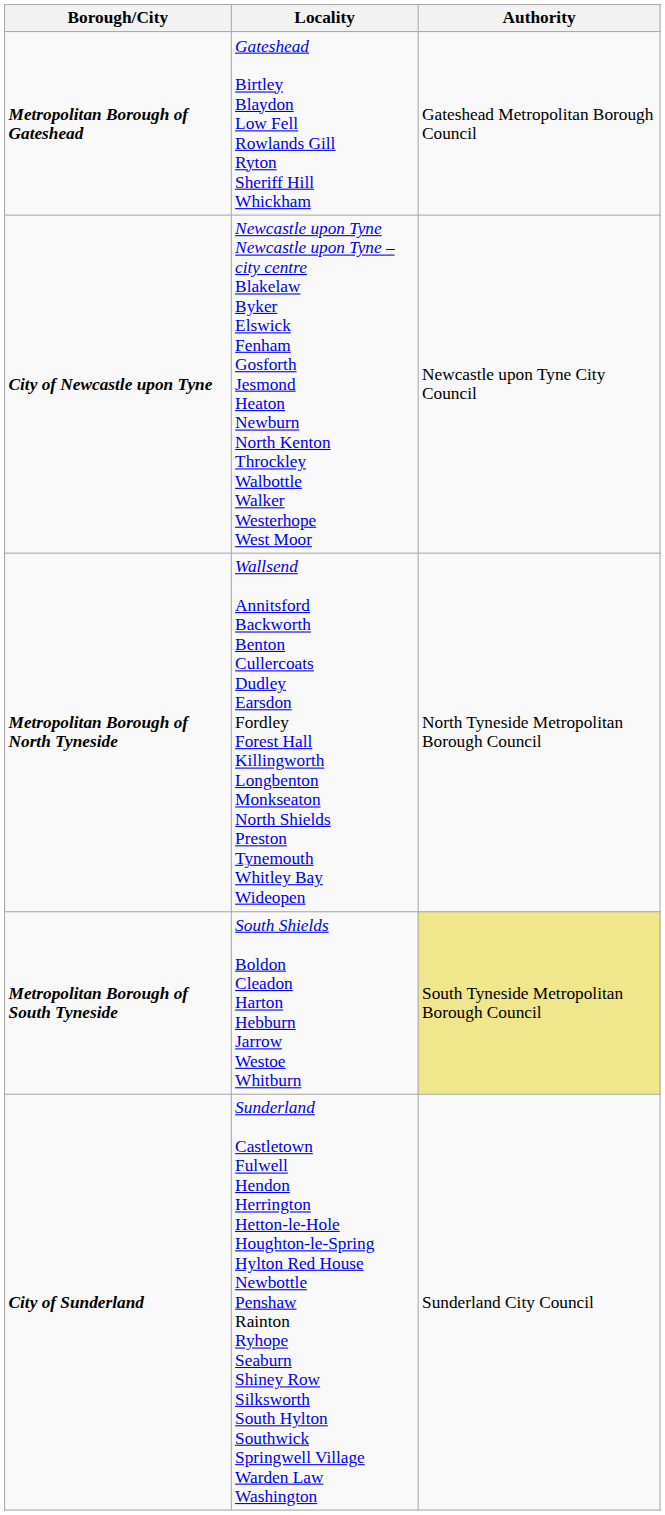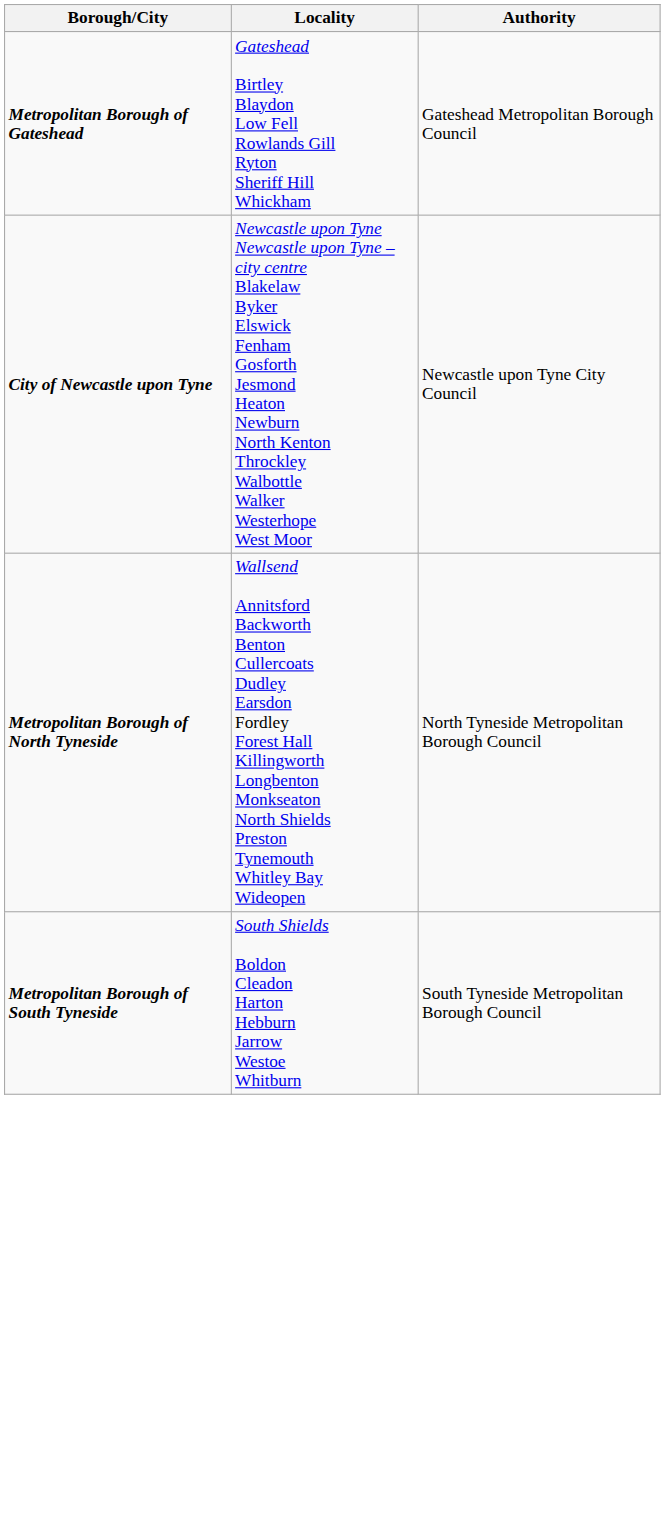Metropolitan Borough of South Tyneside | Authority: khaki background -> no background
- row: City of Sunderland | Sunderland Castletown Fulwell Hendon Herrington Hetton-le-Hole Houghton-le-Spring Hylton Red House Newbottle Penshaw Rainton Ryhope Seaburn Shiney Row Silksworth South Hylton Southwick Springwell Village Warden Law Washington | Sunderland City Council
